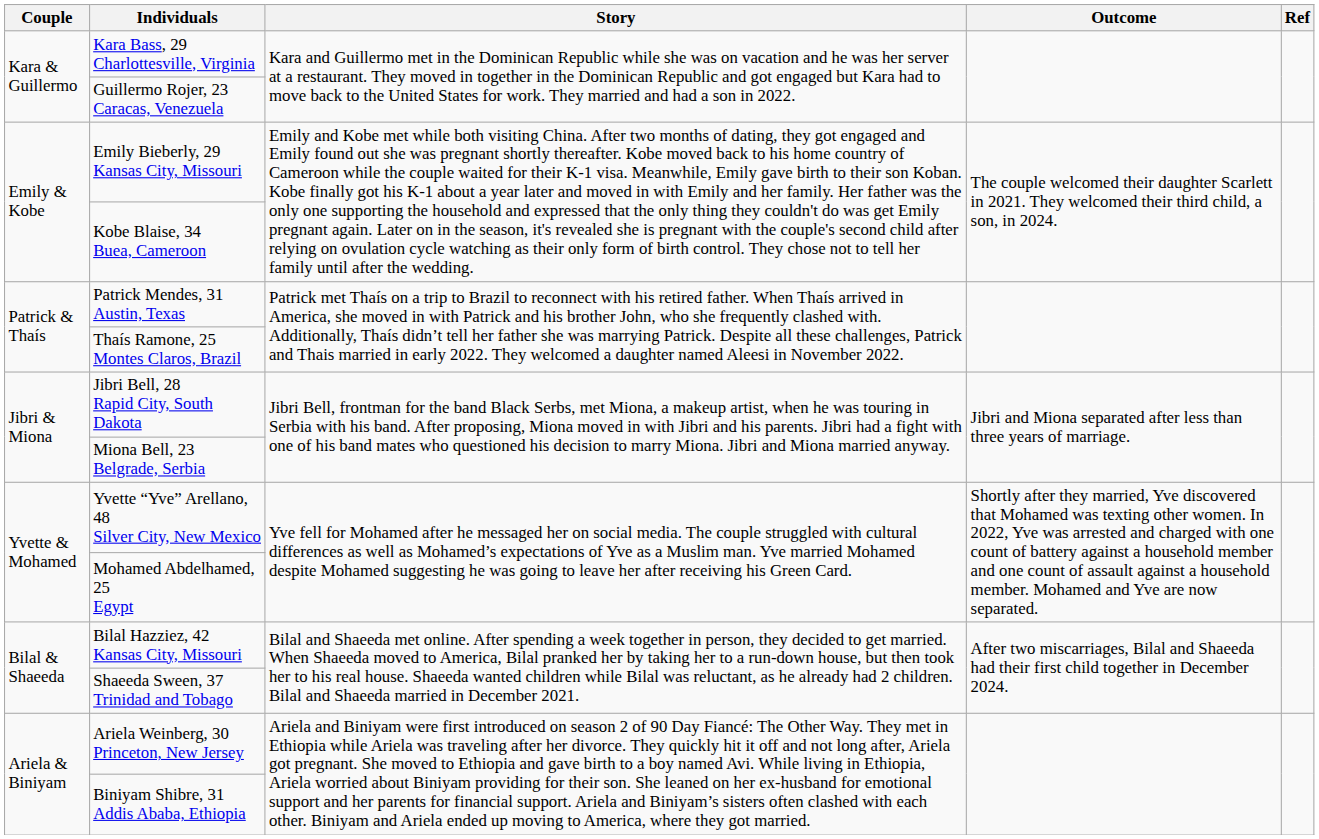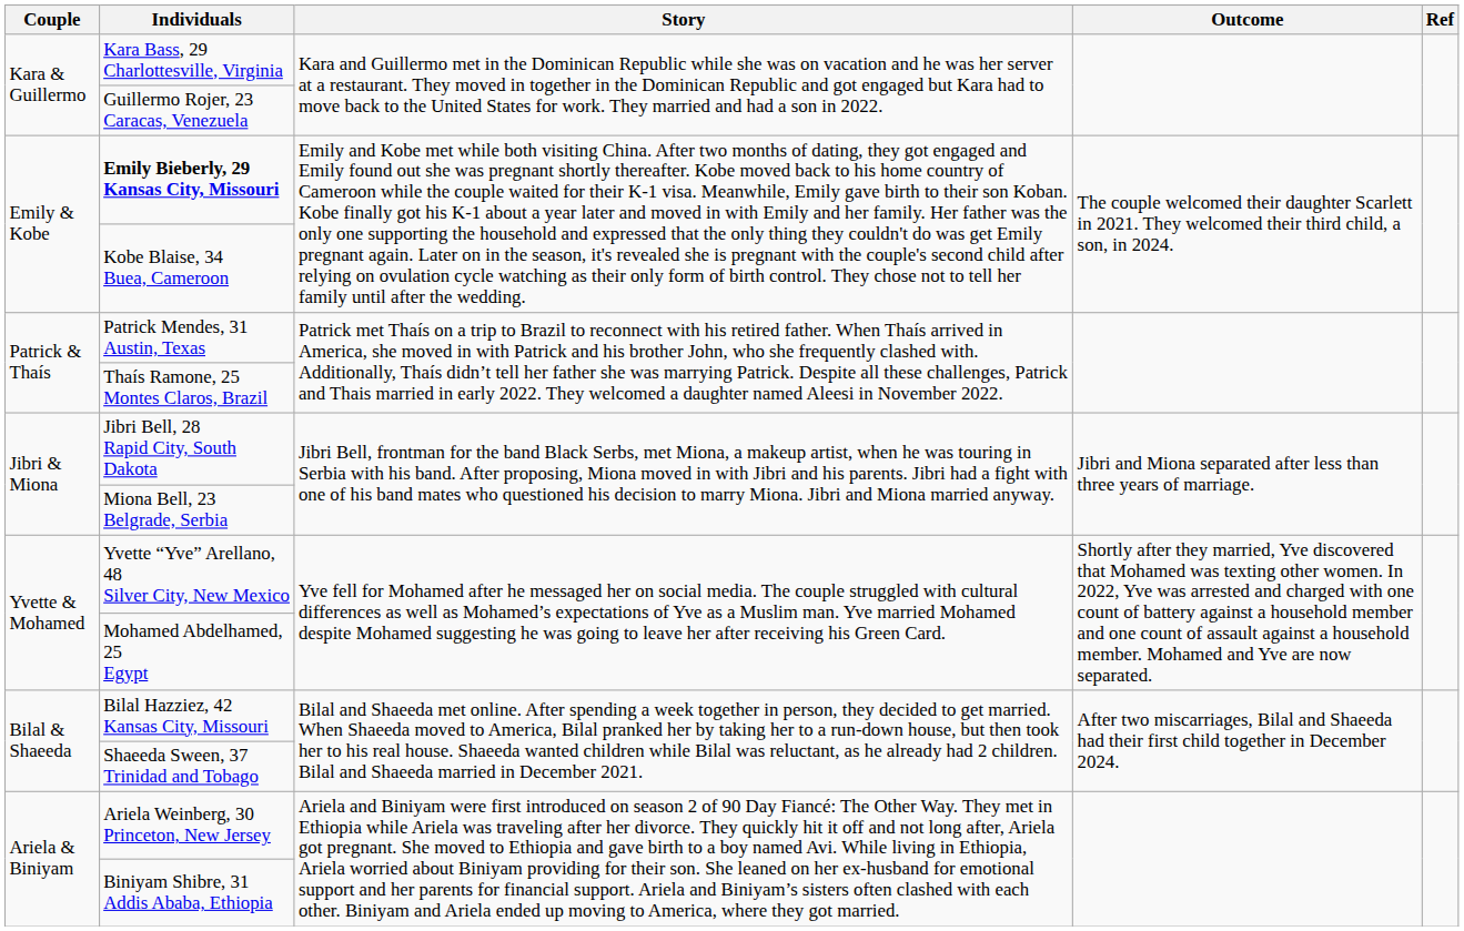Emily Bieberly, 29 Kansas City, Missouri | Individuals: normal -> bold
